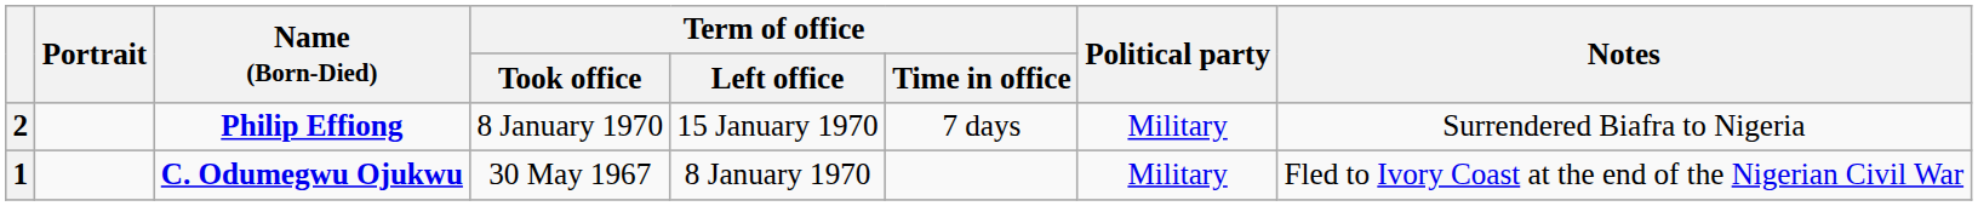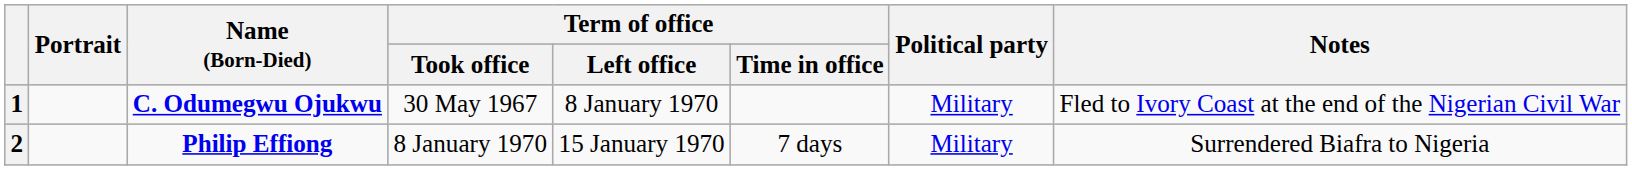rows swapped: 1 <-> 2
